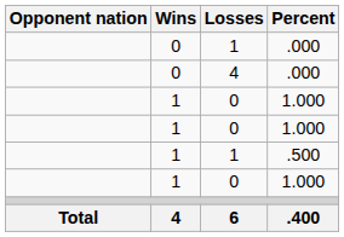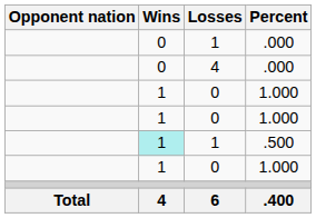1 / .500 | Wins: no background -> paleturquoise background
